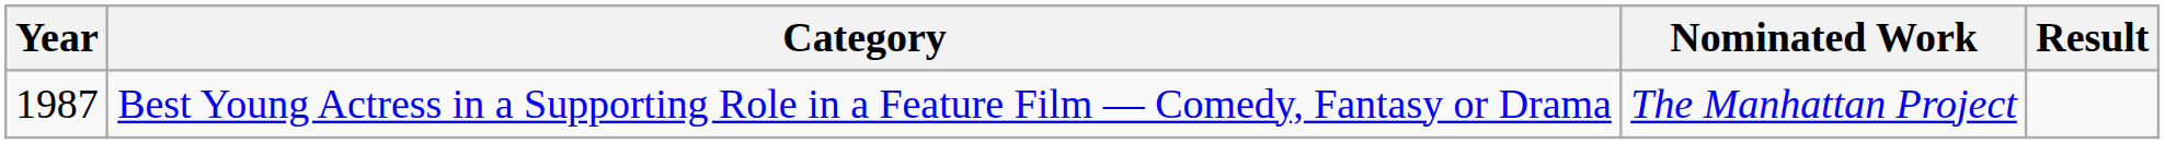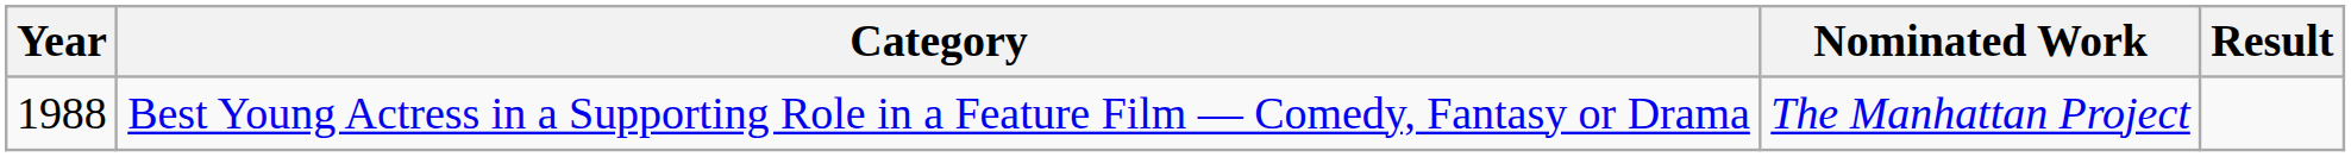row 2 | Year: 1987 -> 1988
